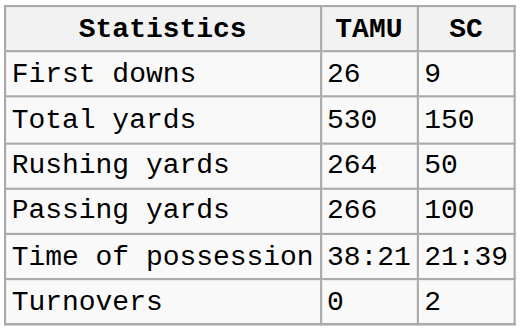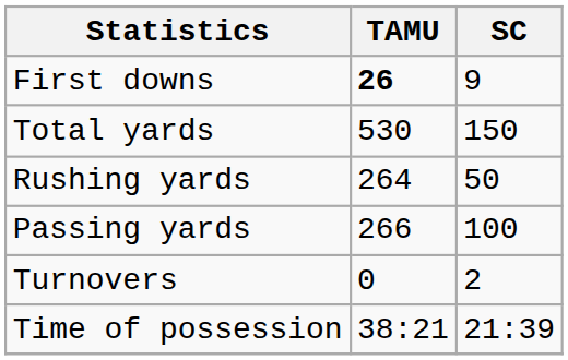First downs | TAMU: normal -> bold
rows swapped: Turnovers <-> Time of possession
